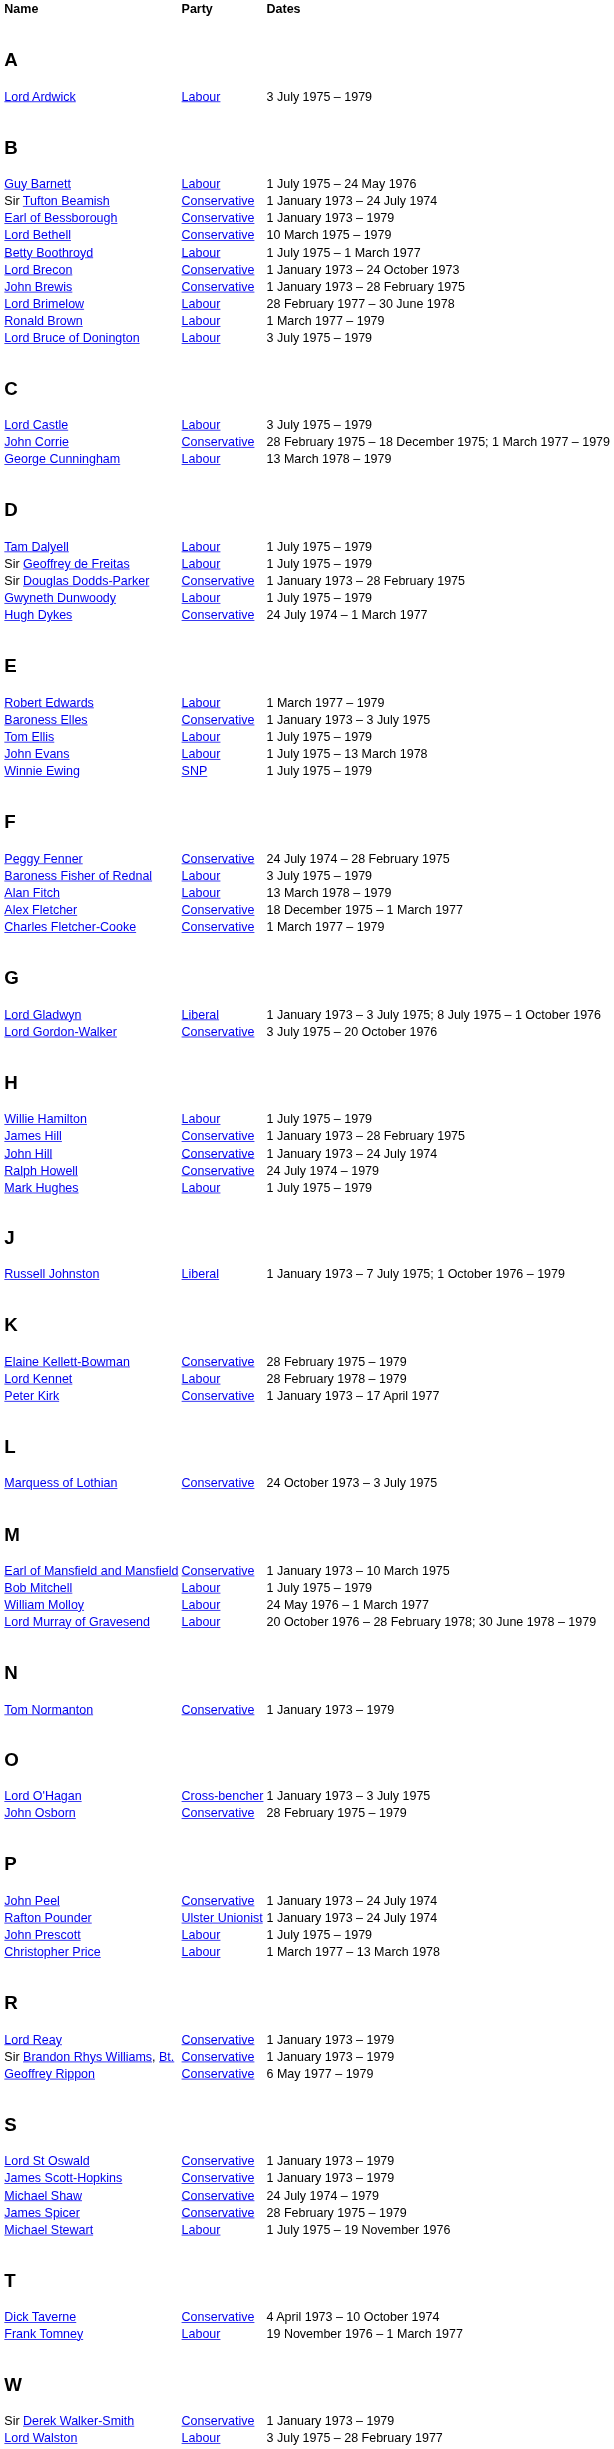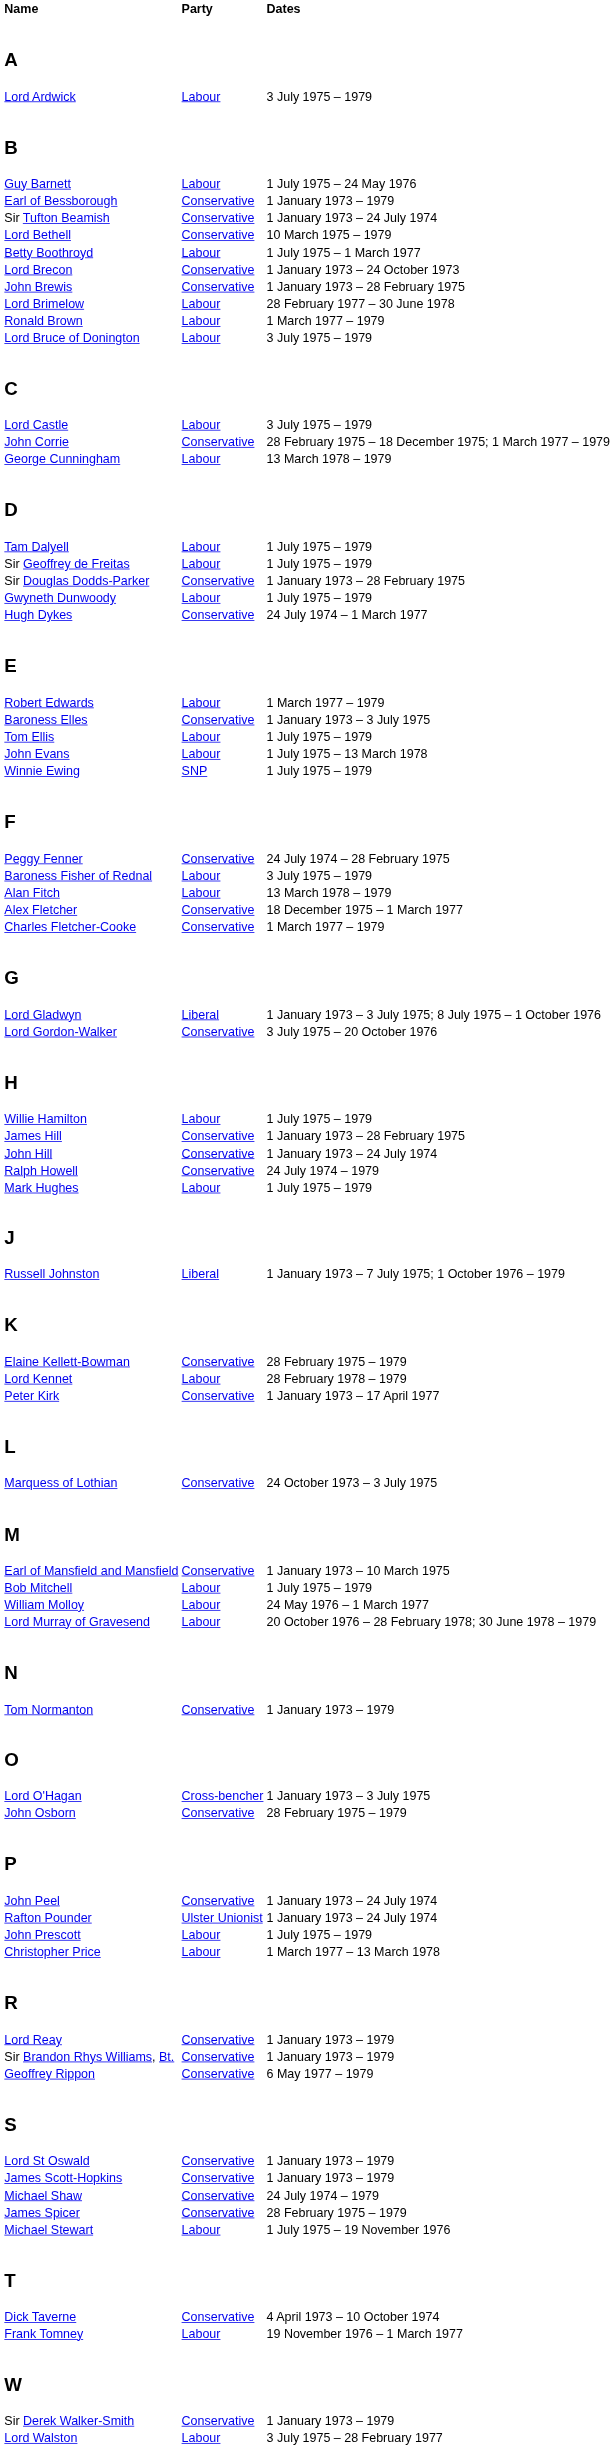rows swapped: Sir Tufton Beamish <-> Earl of Bessborough
